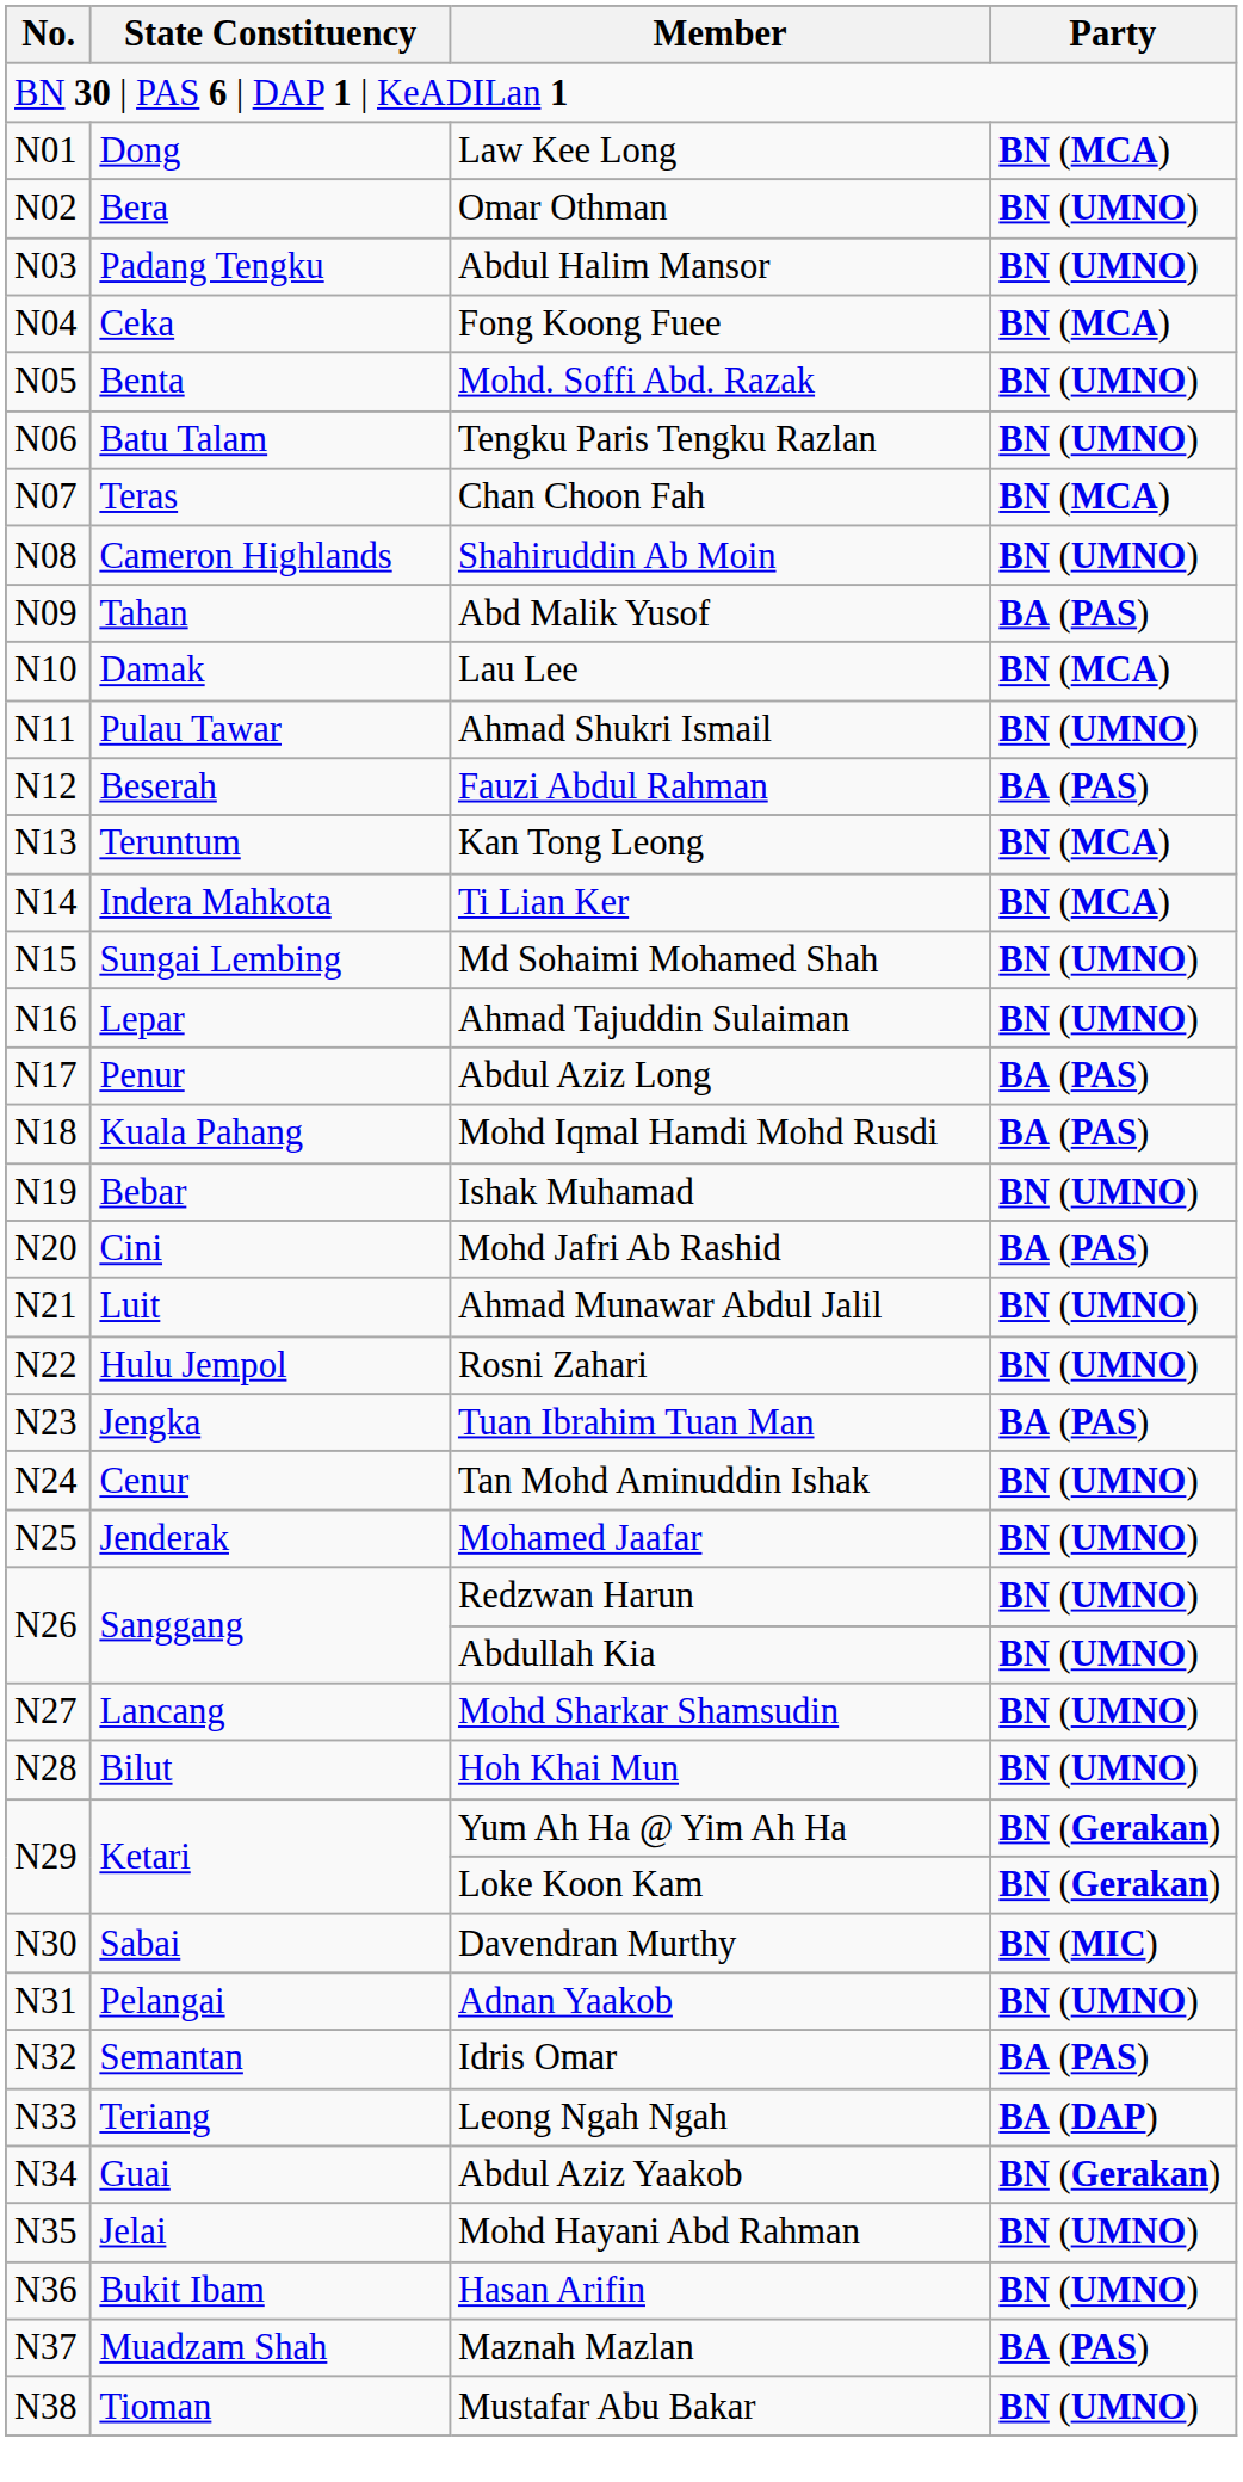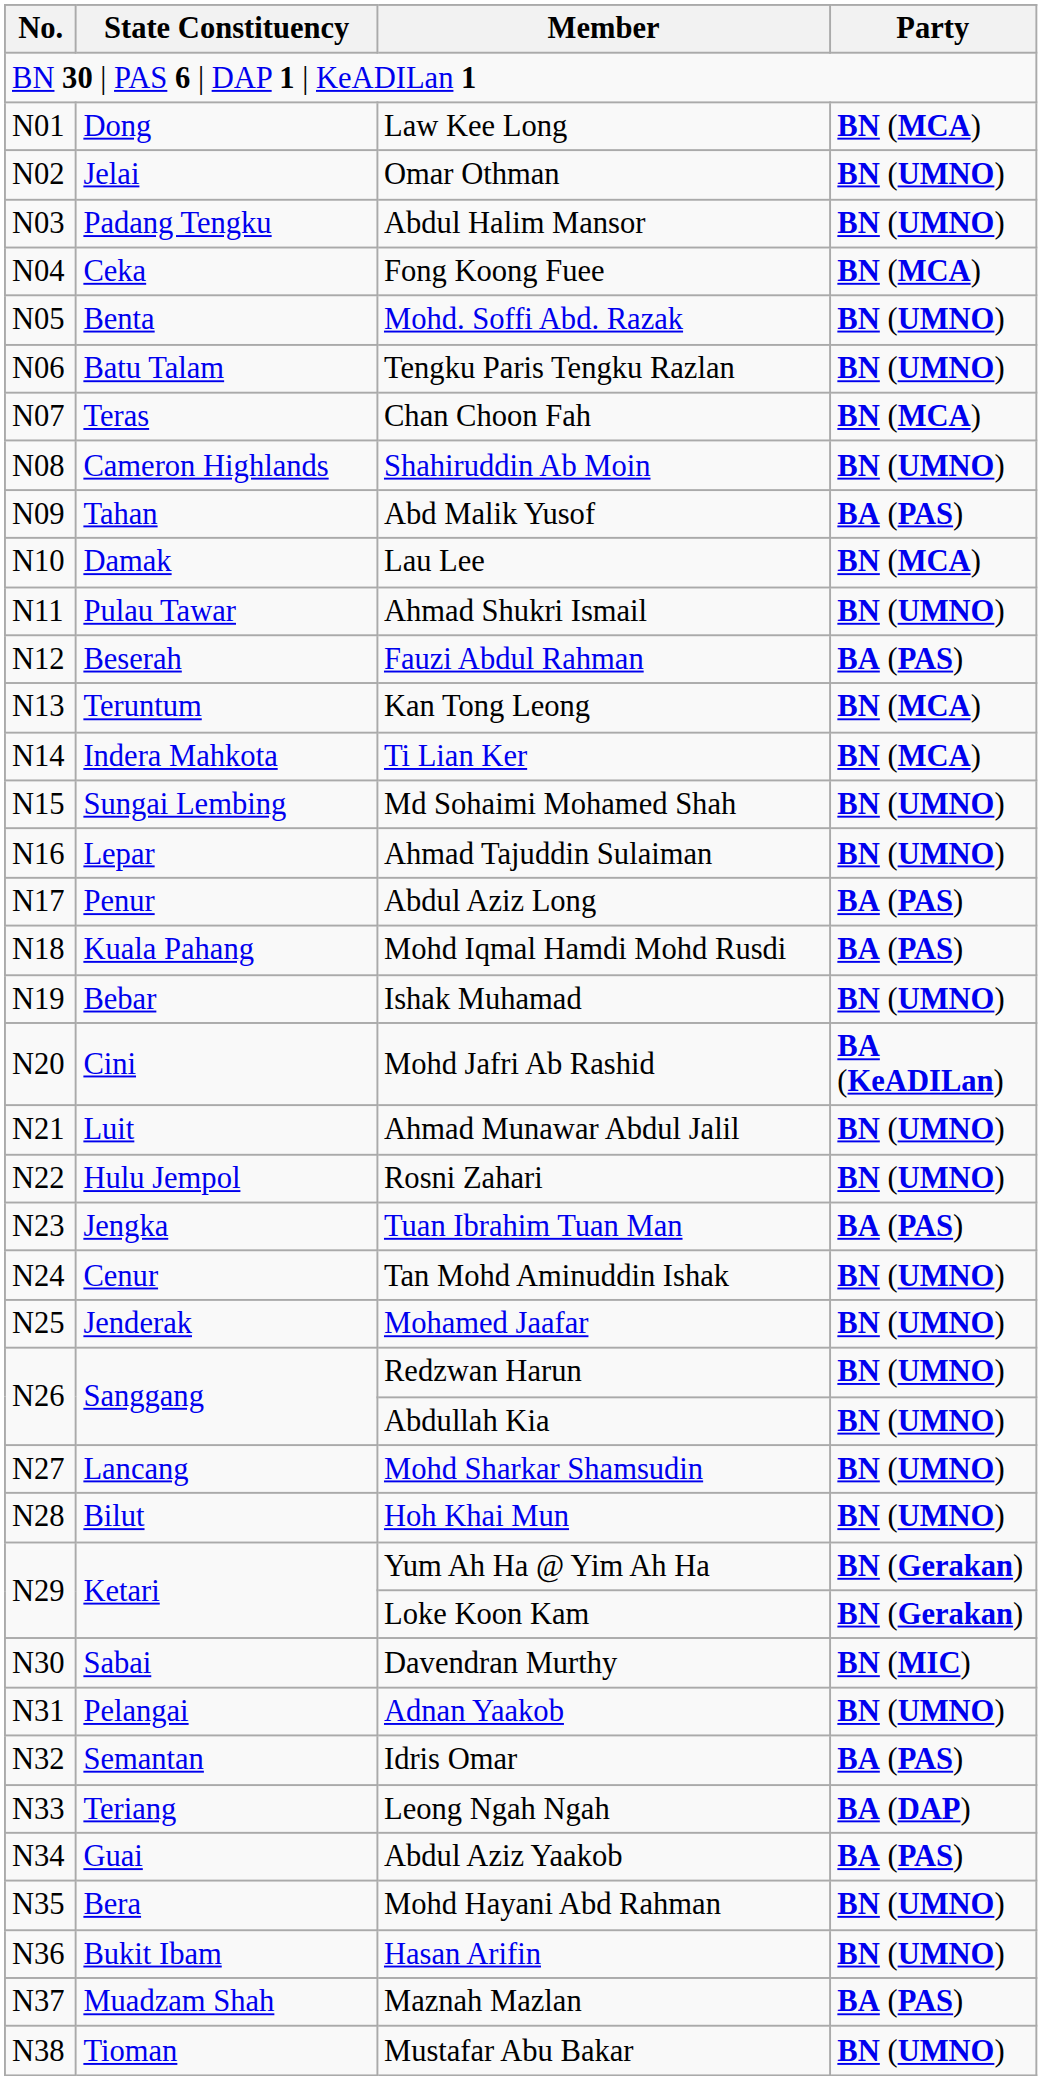Omar Othman | State Constituency: Bera -> Jelai
Mohd Jafri Ab Rashid | Party: BA (PAS) -> BA (KeADILan)
Abdul Aziz Yaakob | Party: BN (Gerakan) -> BA (PAS)
Mohd Hayani Abd Rahman | State Constituency: Jelai -> Bera
